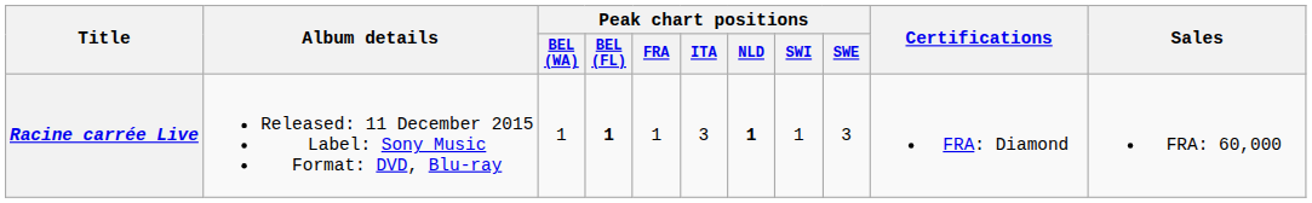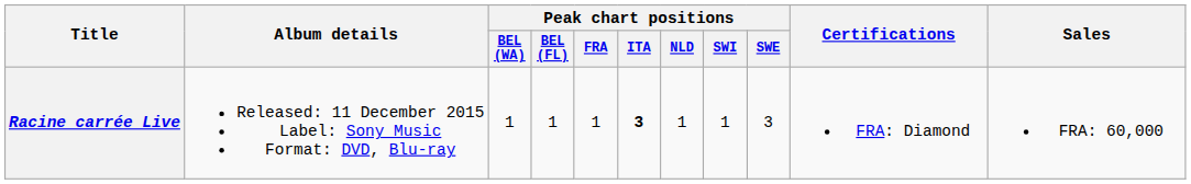Racine carrée Live | Peak chart positions / BEL (FL): bold -> normal
Racine carrée Live | Peak chart positions / ITA: normal -> bold
Racine carrée Live | Peak chart positions / NLD: bold -> normal
